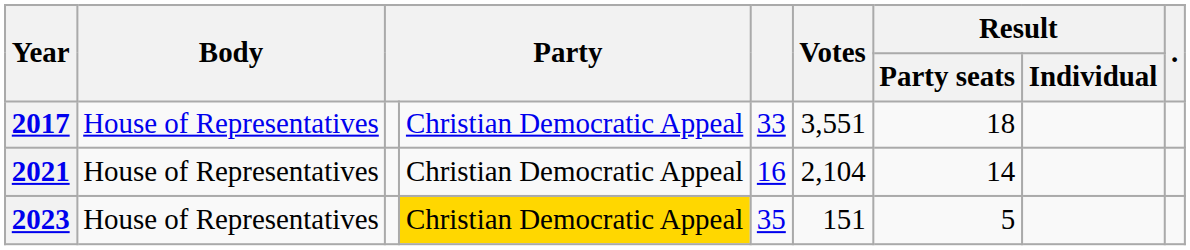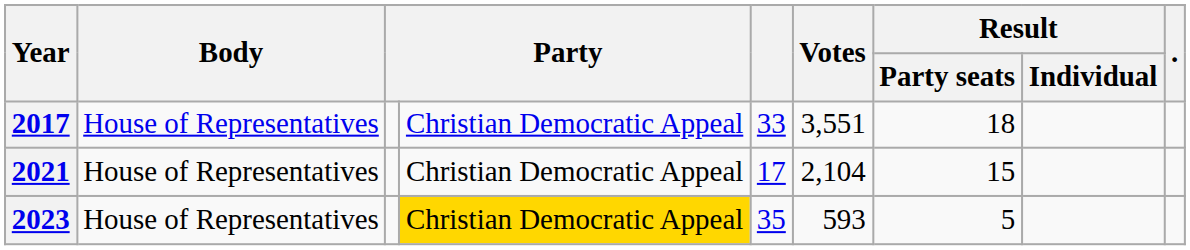2021 | column 5: 16 -> 17
2021 | Result / Party seats: 14 -> 15
2023 | Votes: 151 -> 593
